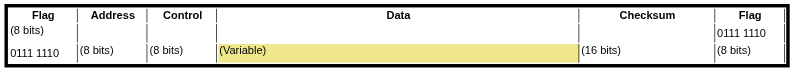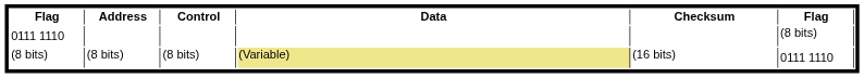row 2 | column 1: (8 bits) -> 0111 1110
row 2 | column 6: 0111 1110 -> (8 bits)
row 3 | column 1: 0111 1110 -> (8 bits)
row 3 | column 6: (8 bits) -> 0111 1110
